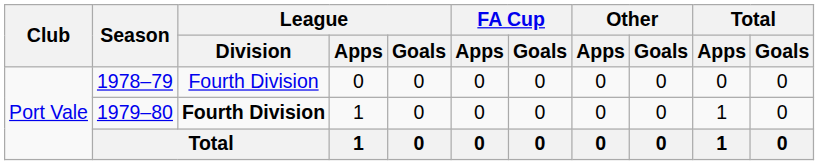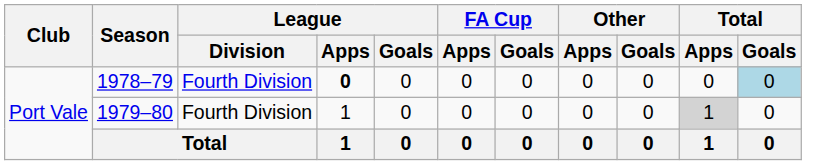1978–79 | League / Apps: normal -> bold
1978–79 | Total / Goals: no background -> lightblue background
1979–80 | League / Division: bold -> normal
1979–80 | Total / Apps: no background -> lightgrey background
